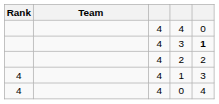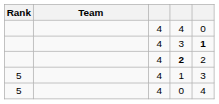row 4 | column 4: normal -> bold
row 5 | Rank: 4 -> 5
row 6 | Rank: 4 -> 5
